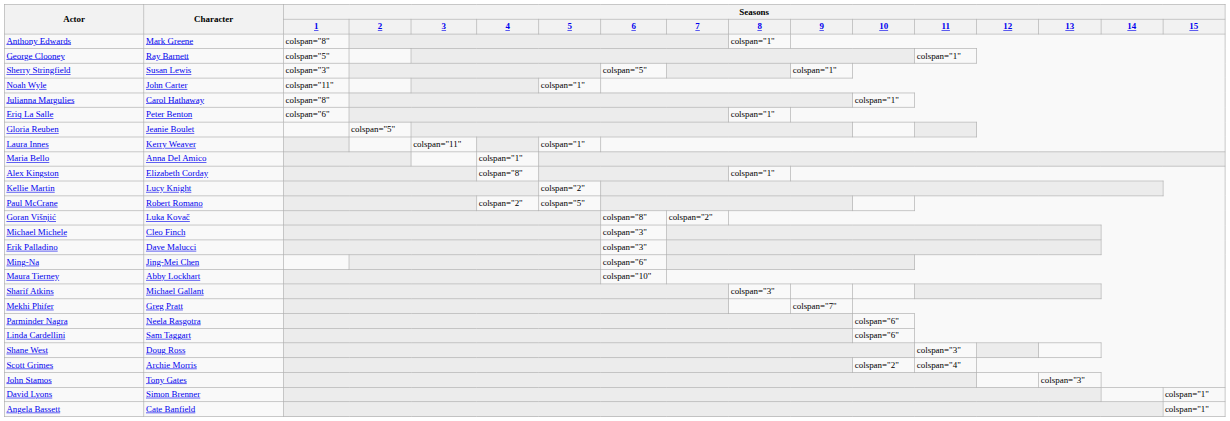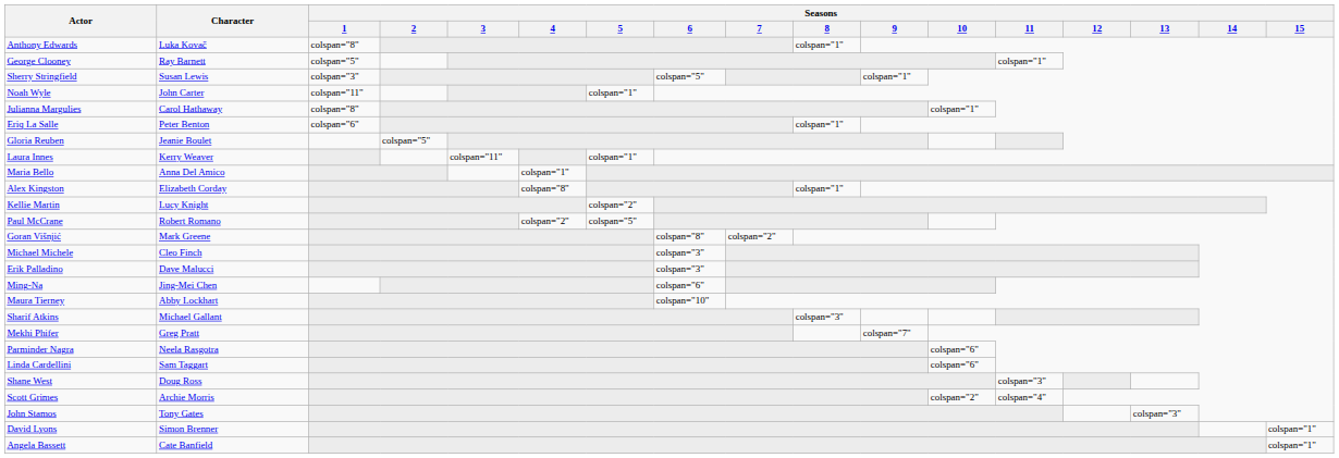Anthony Edwards | Character: Mark Greene -> Luka Kovač
Goran Višnjić | Character: Luka Kovač -> Mark Greene
